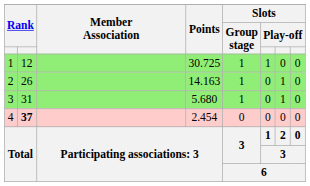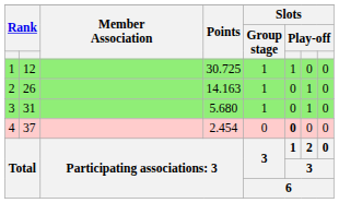4 | column 2: bold -> normal
4 | column 6: normal -> bold
